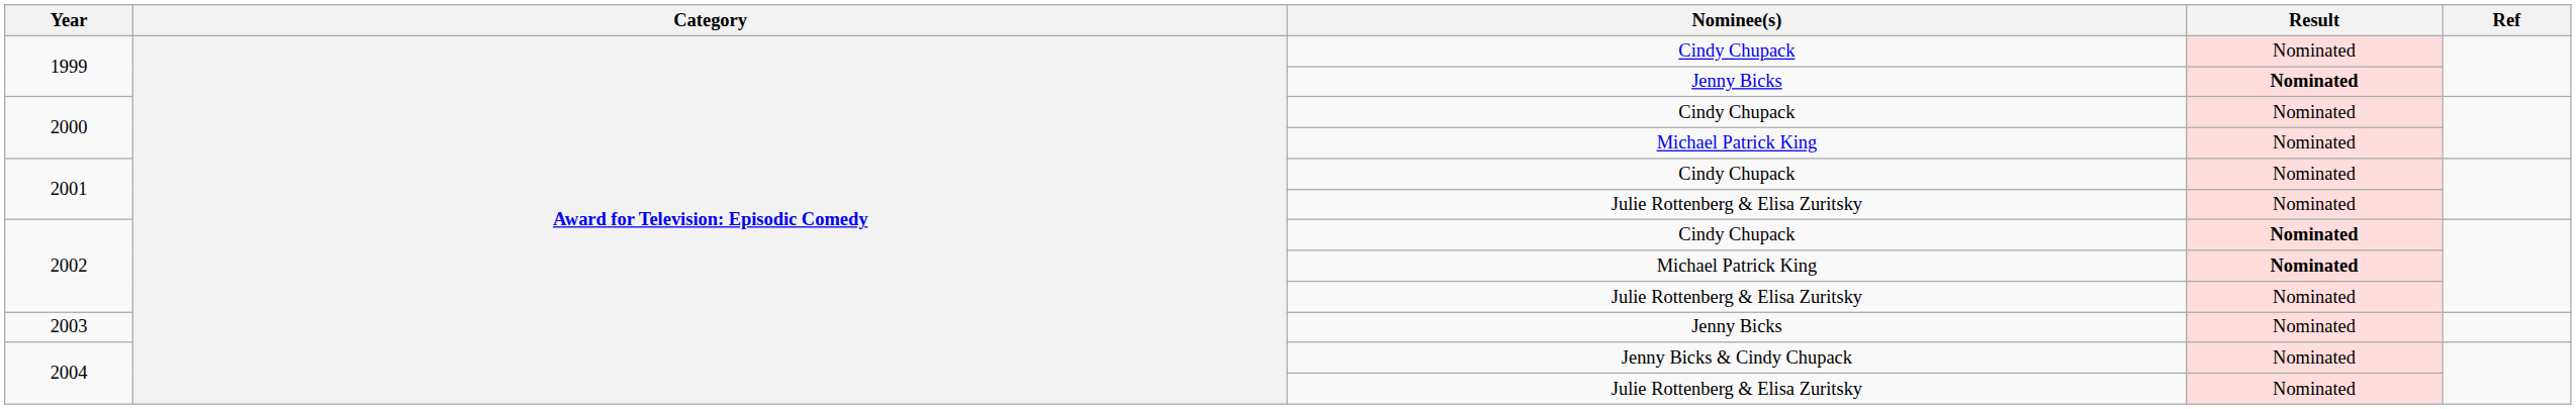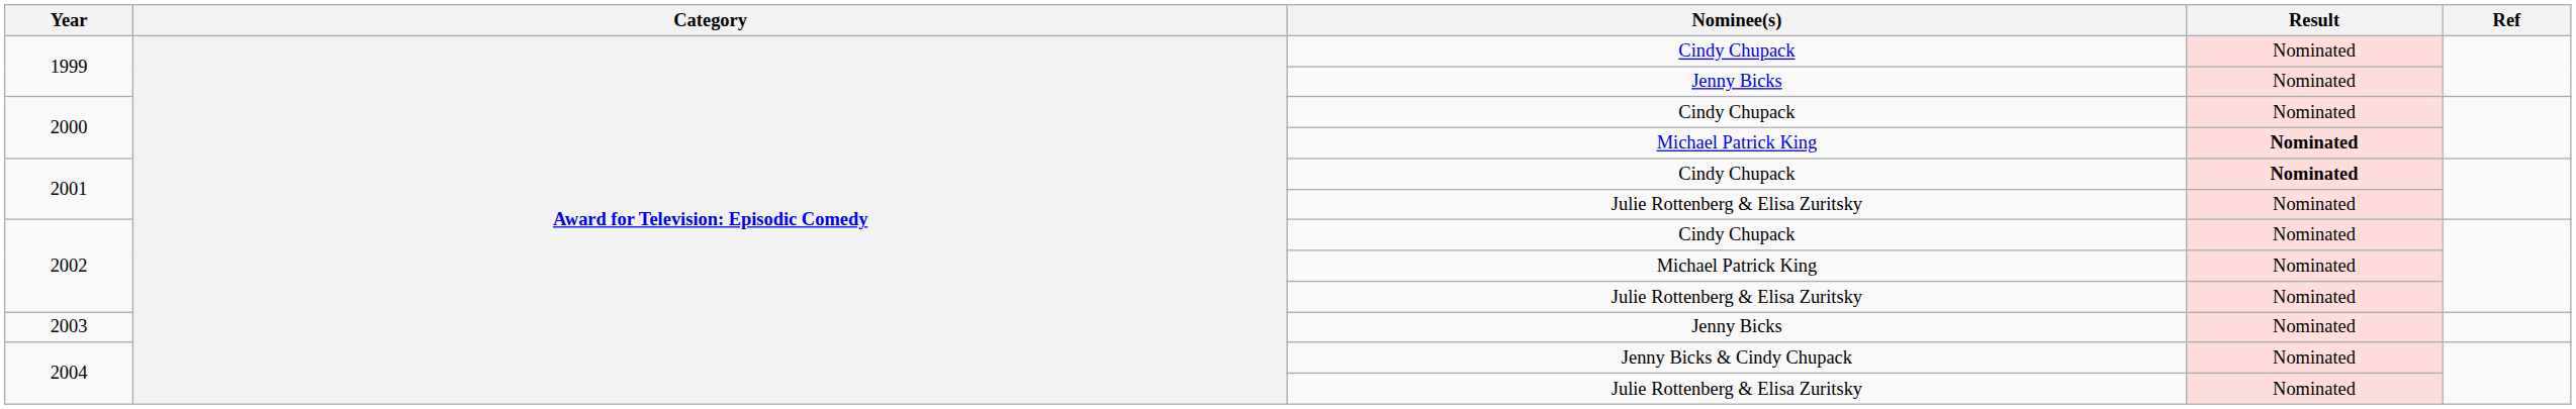1999 / Jenny Bicks | Result: bold -> normal
2000 / Michael Patrick King | Result: normal -> bold
2001 / Cindy Chupack | Result: normal -> bold
2002 / Cindy Chupack | Result: bold -> normal
2002 / Michael Patrick King | Result: bold -> normal
